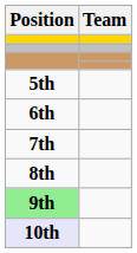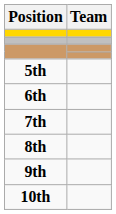row 10 | Position: lightgreen background -> no background
row 11 | Position: lavender background -> no background
